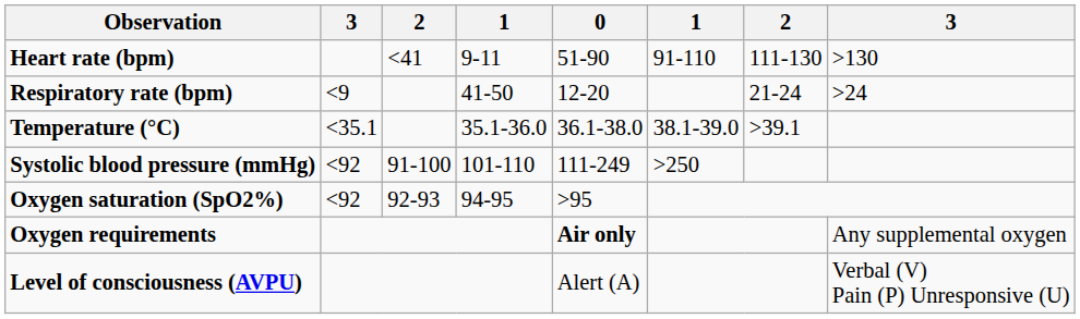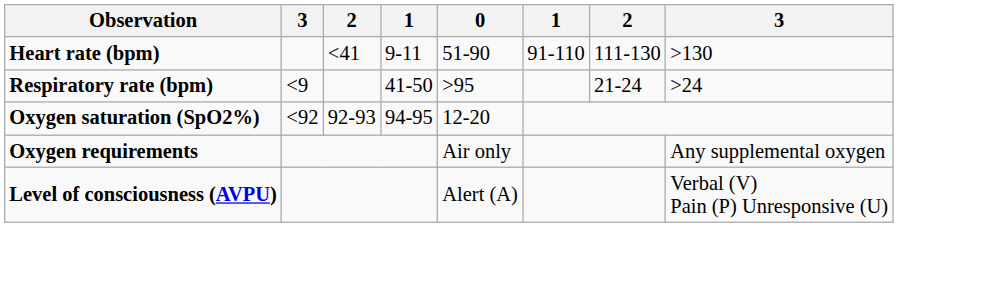Respiratory rate (bpm) | 0: 12-20 -> >95
- row: Temperature (°C) | <35.1 | 35.1-36.0 | 36.1-38.0 | 38.1-39.0 | >39.1
- row: Systolic blood pressure (mmHg) | <92 | 91-100 | 101-110 | 111-249 | >250
Oxygen saturation (SpO2%) | 0: >95 -> 12-20
Oxygen requirements | 0: bold -> normal
